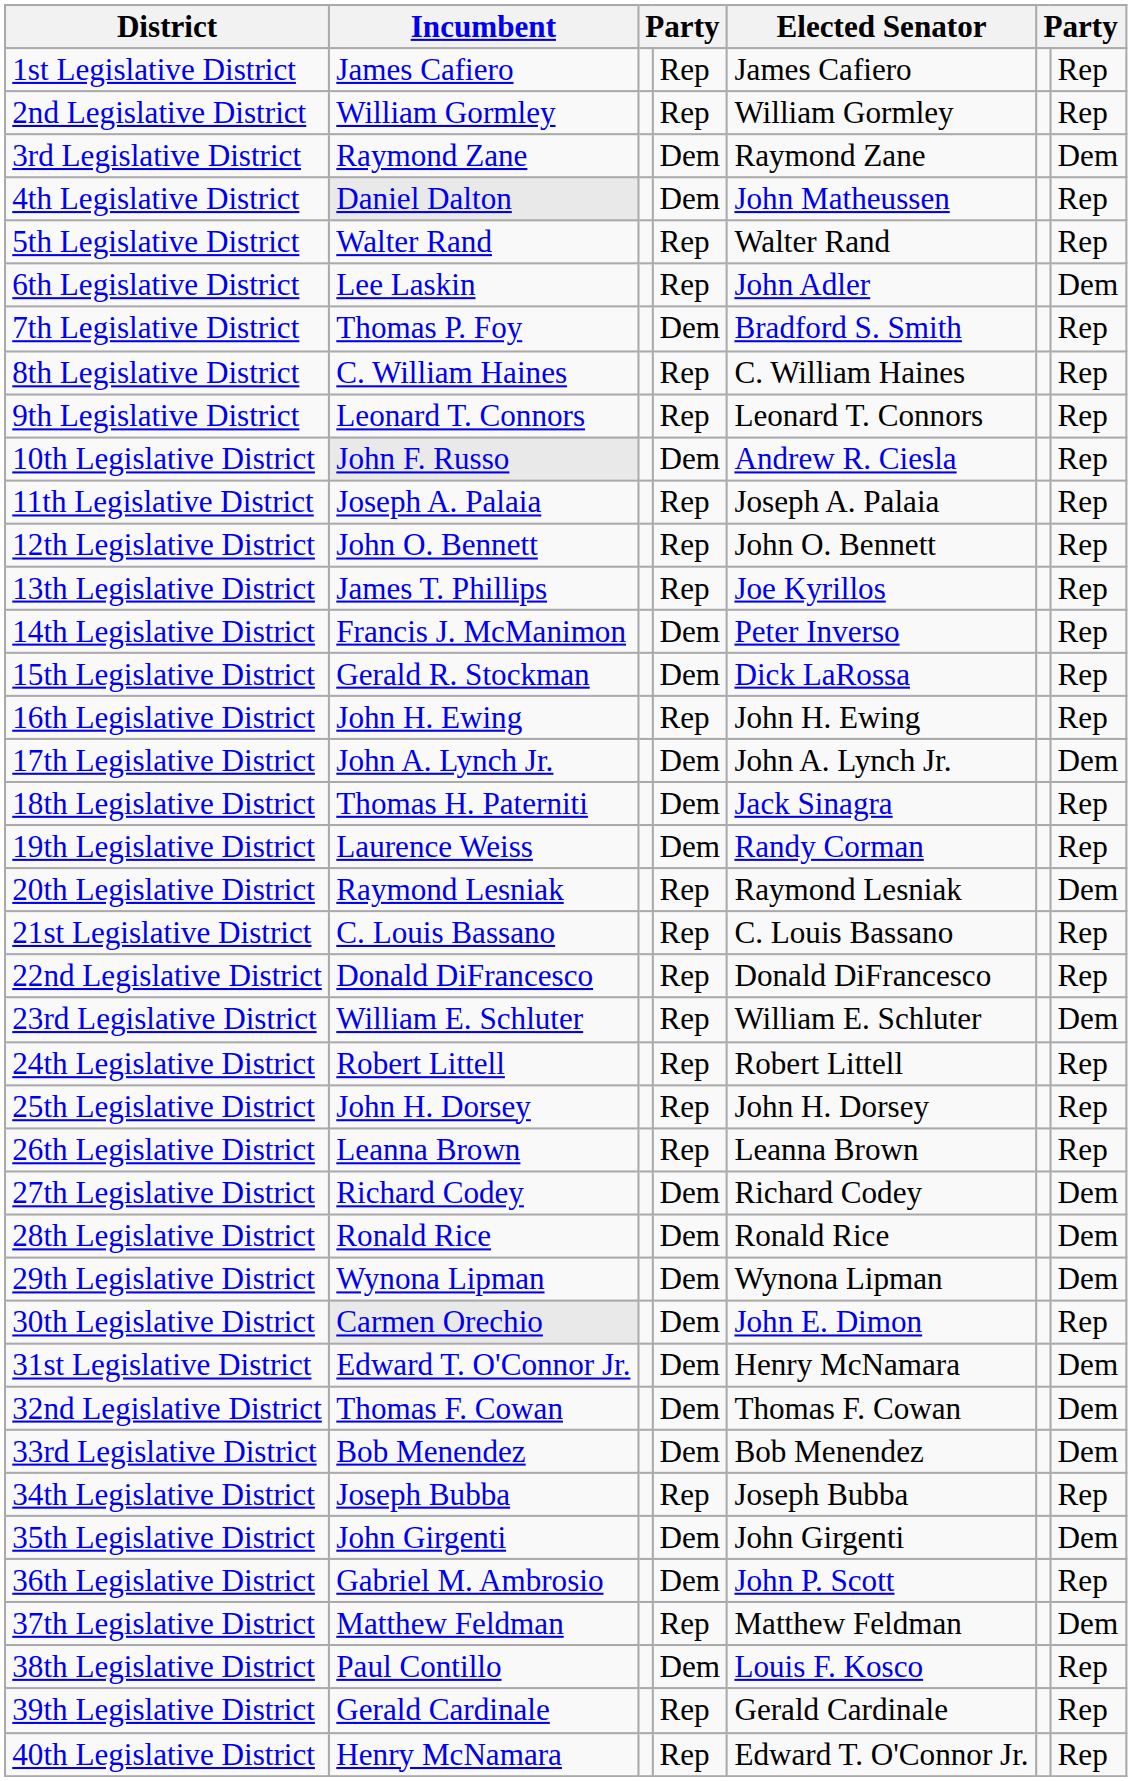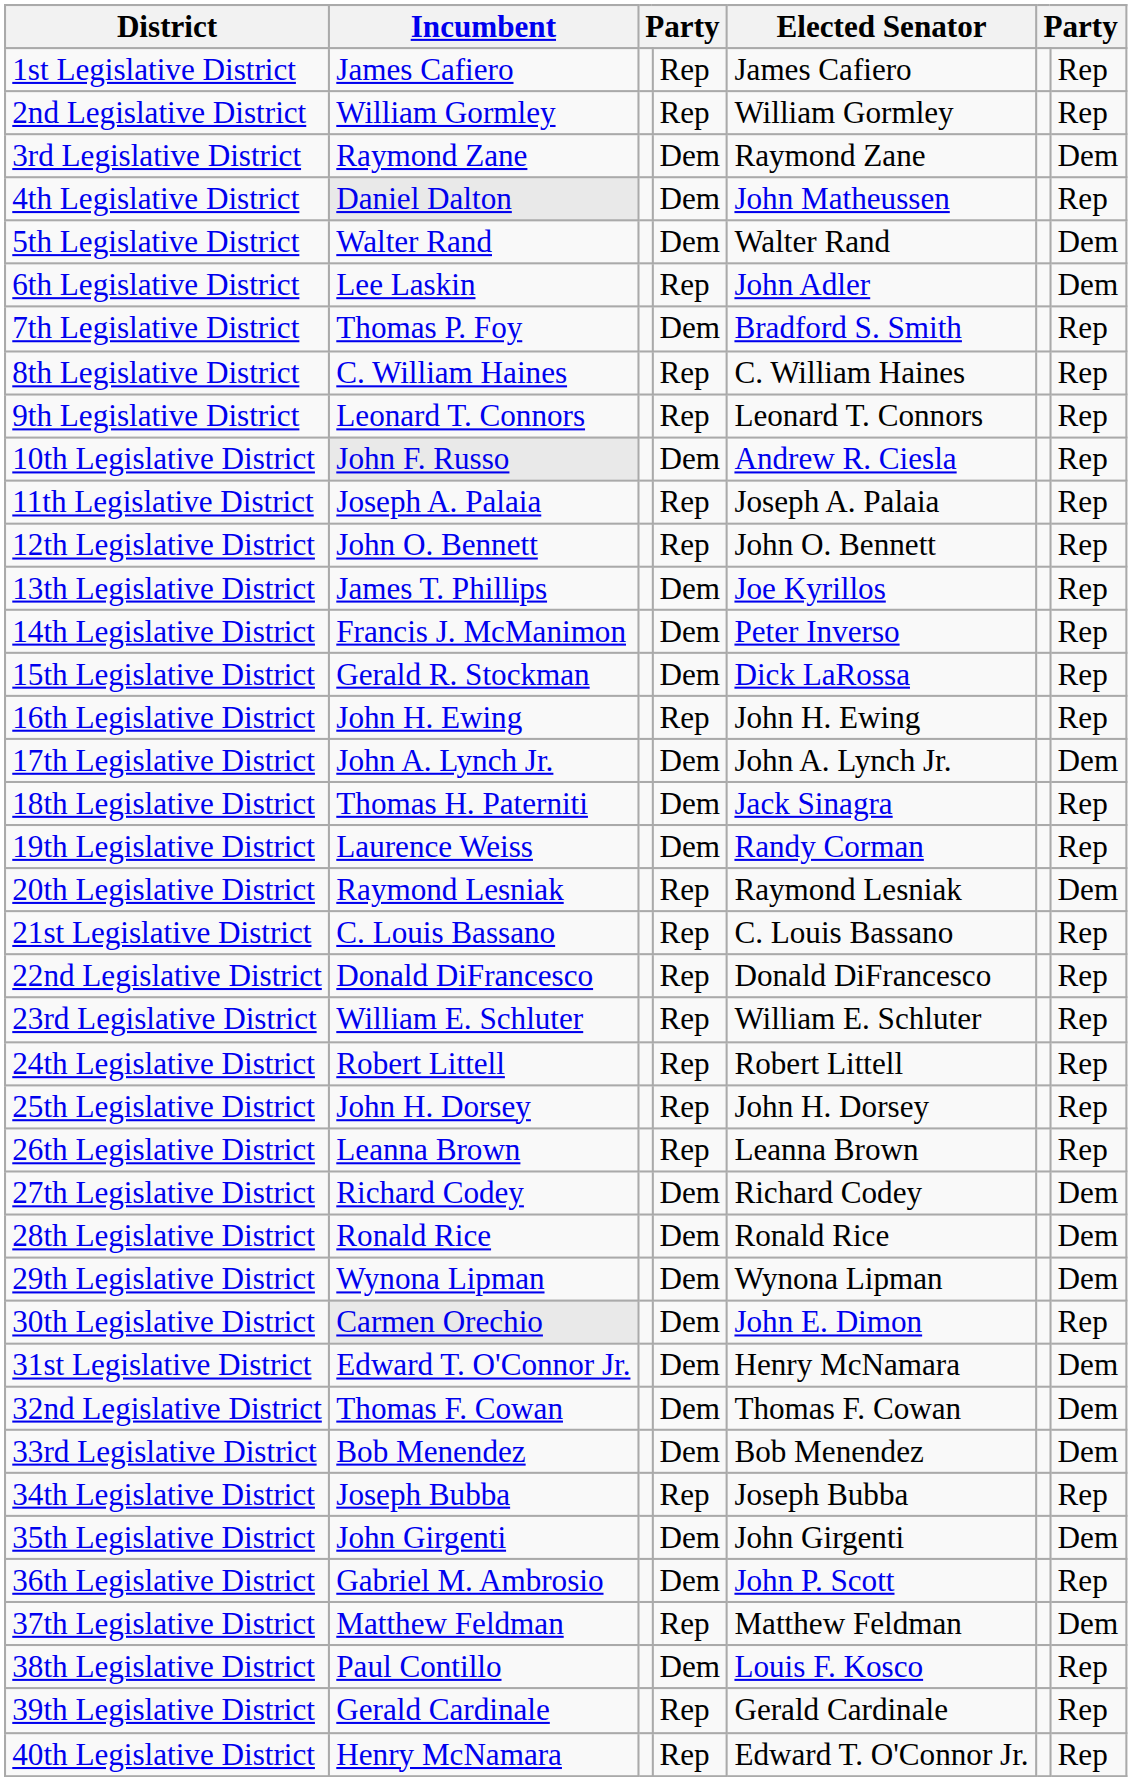5th Legislative District | column 4: Rep -> Dem
5th Legislative District | column 7: Rep -> Dem
13th Legislative District | column 4: Rep -> Dem
23rd Legislative District | column 7: Dem -> Rep
